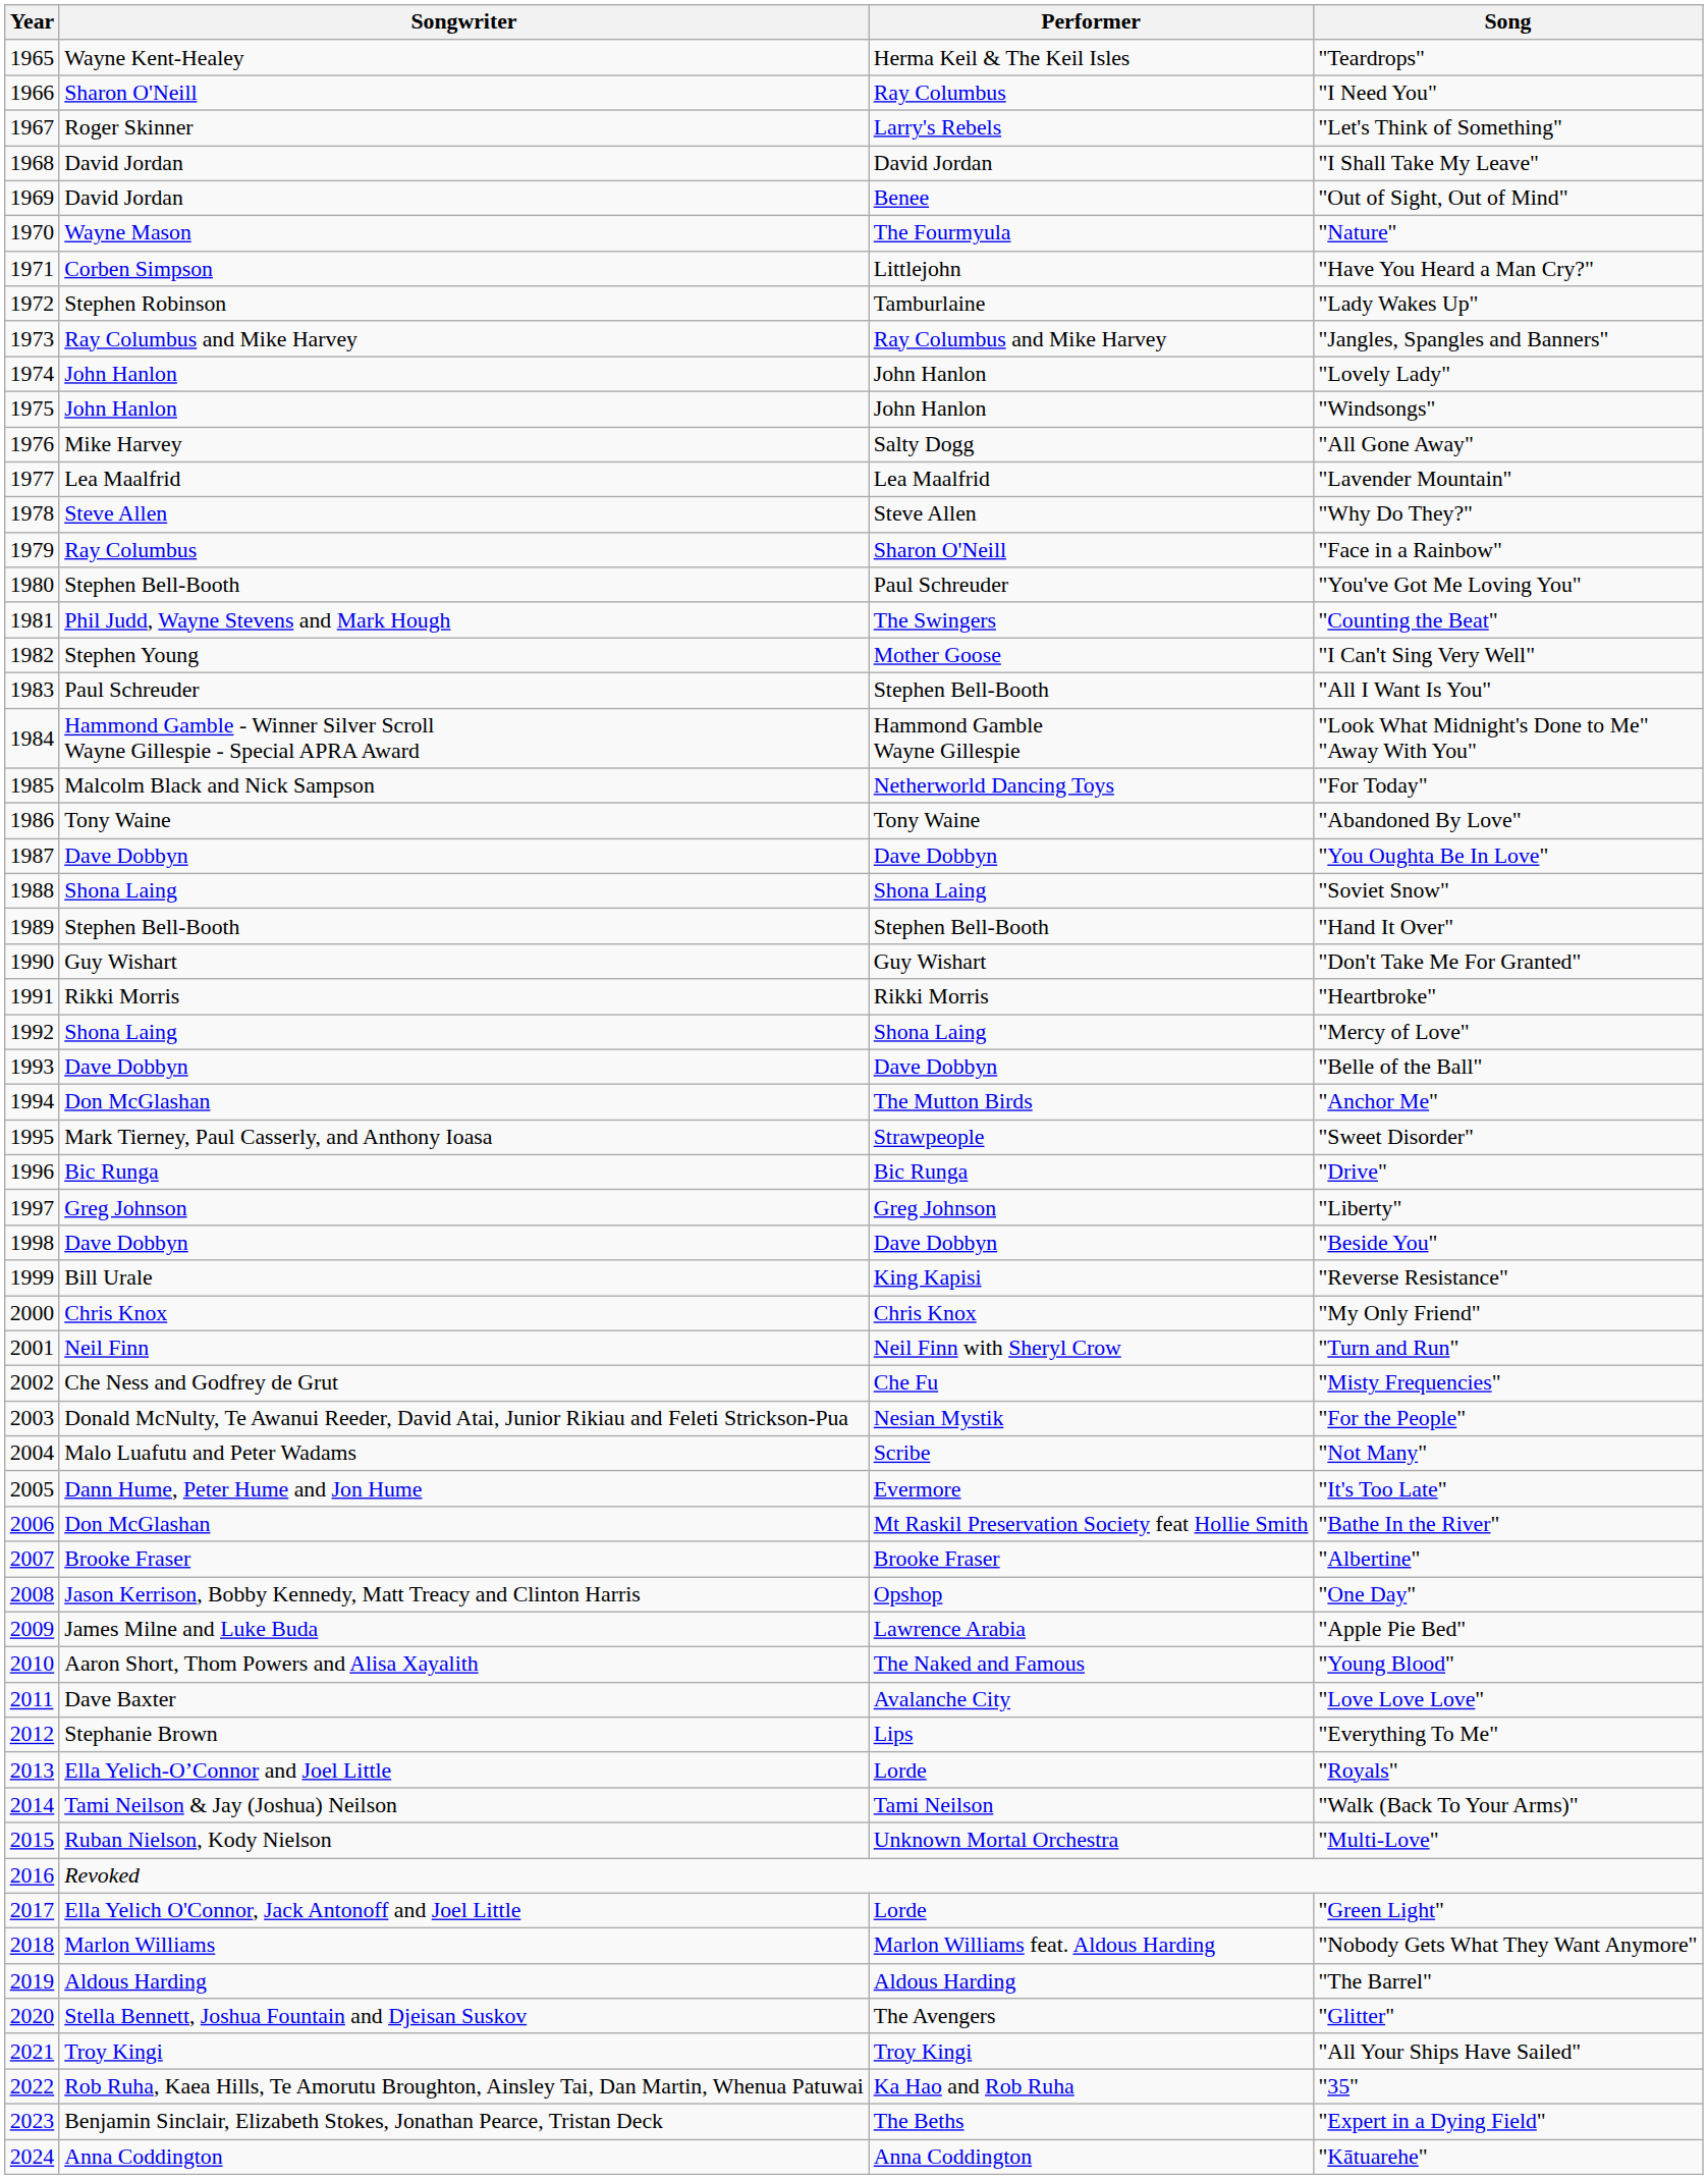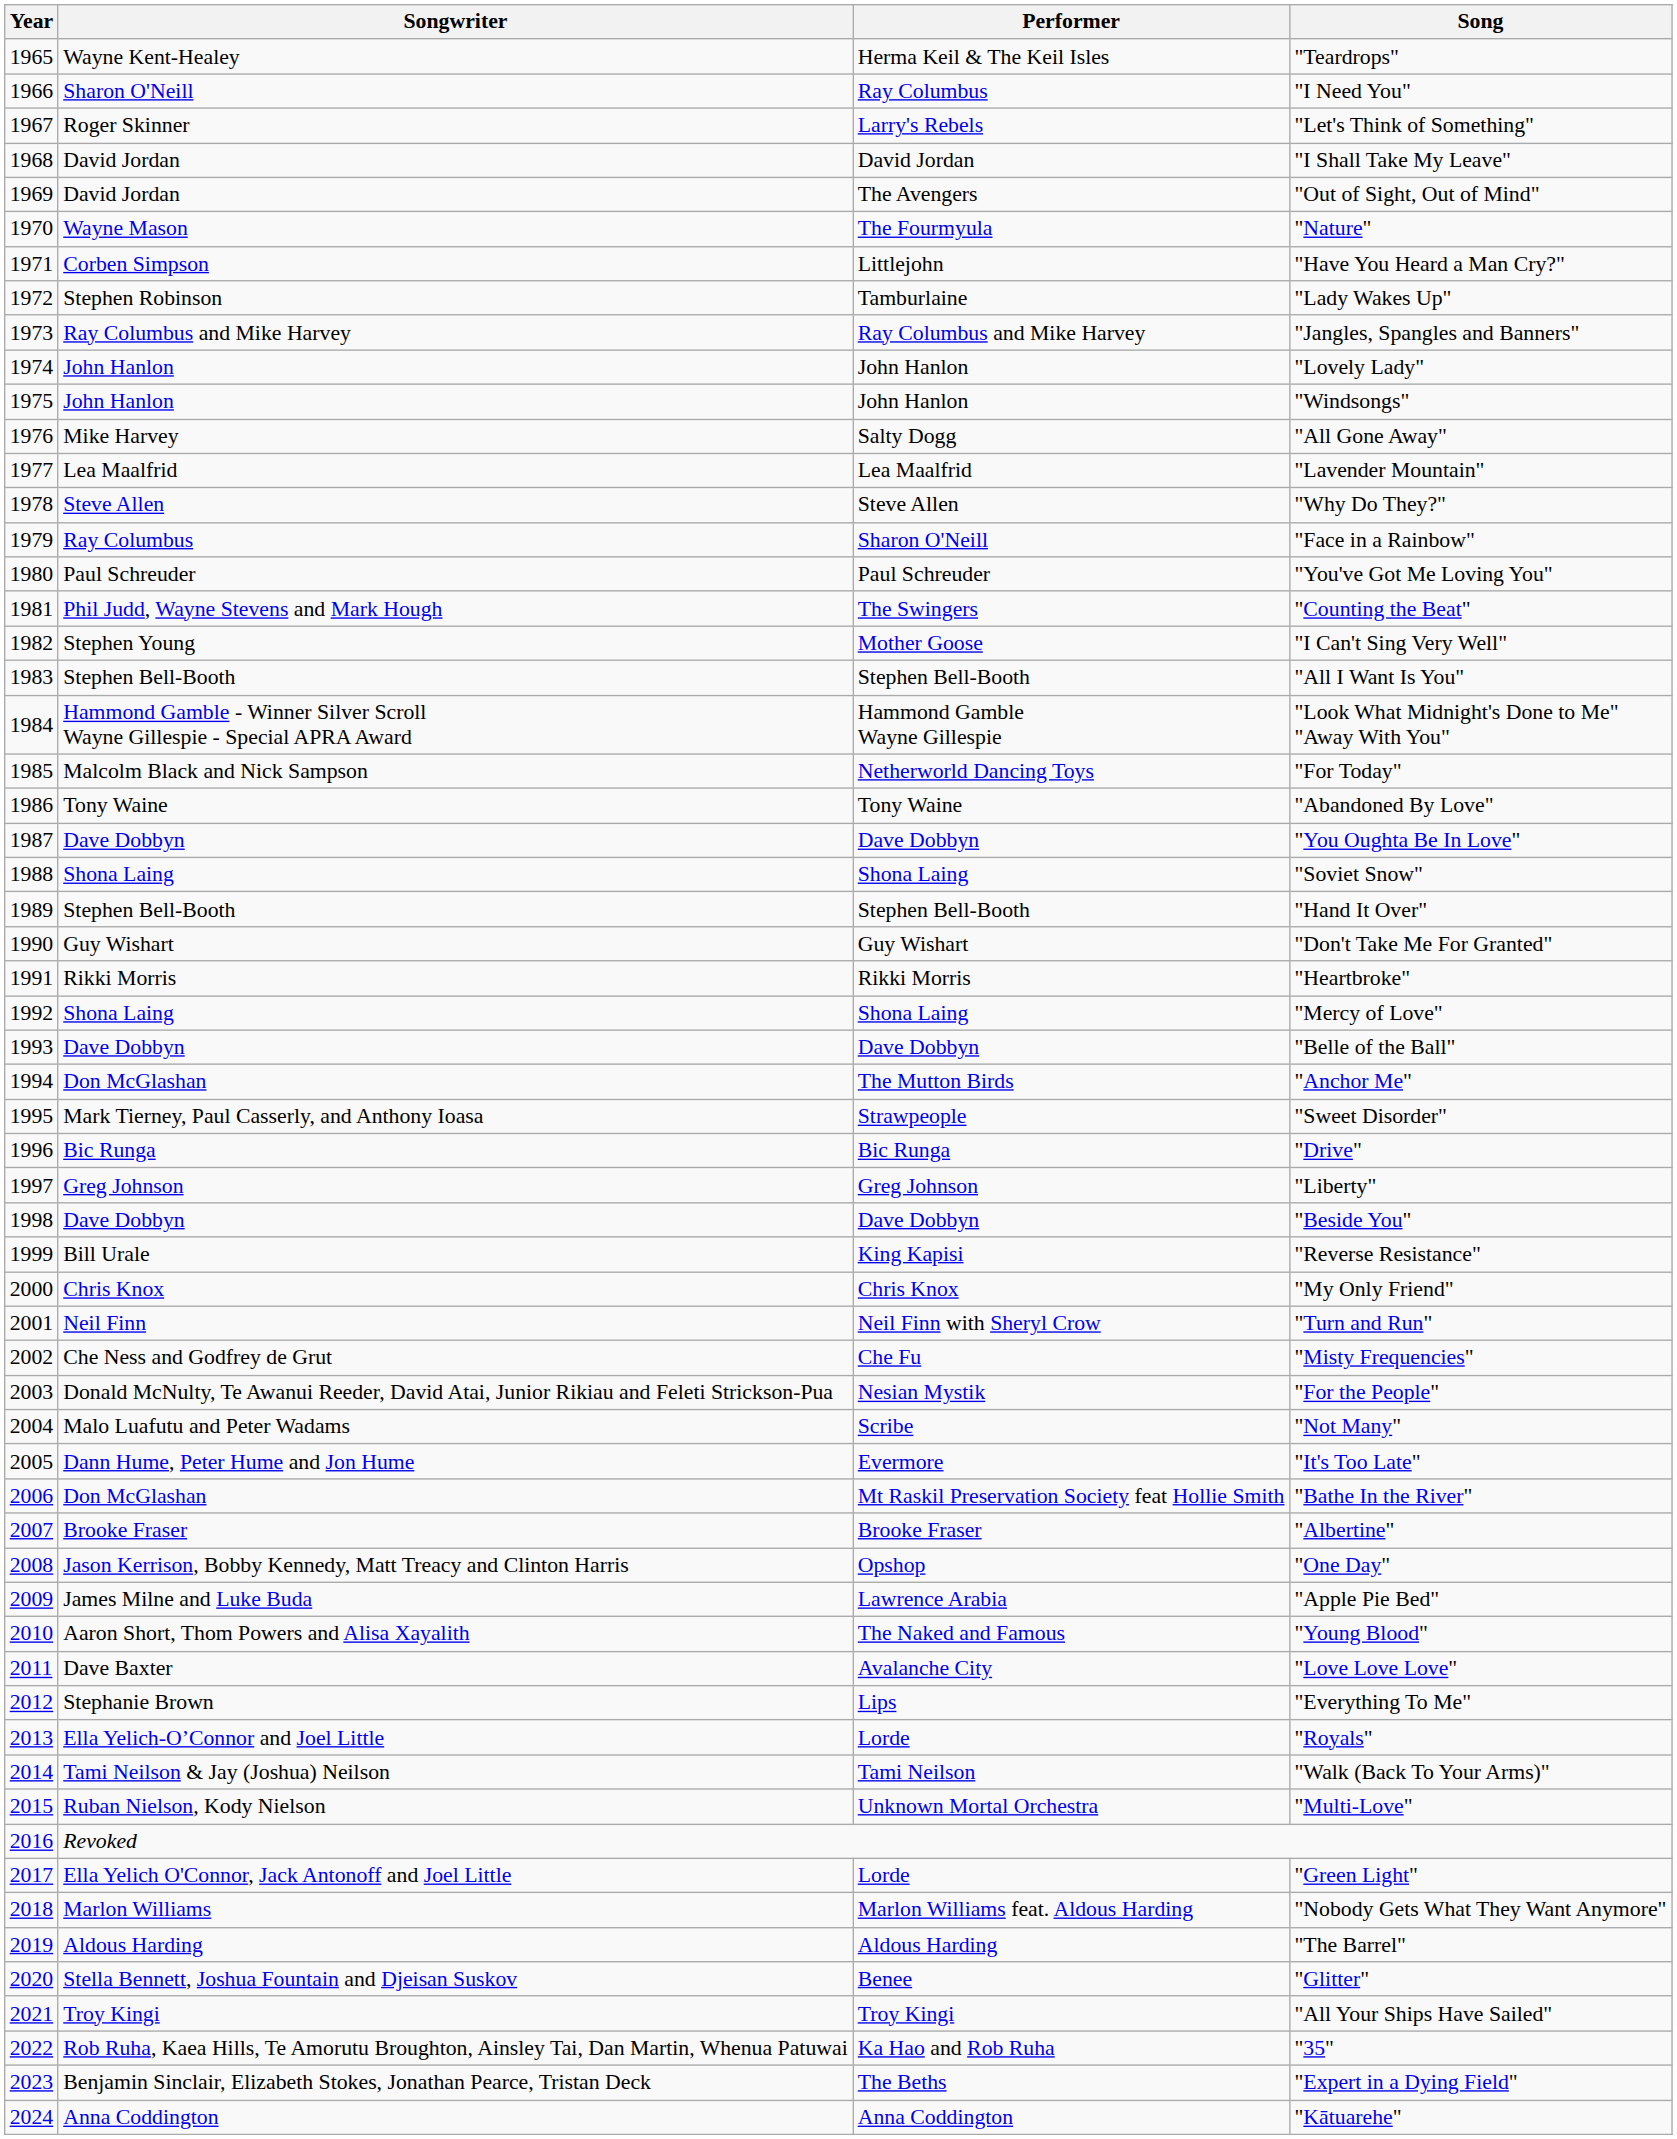"Out of Sight, Out of Mind" | Performer: Benee -> The Avengers
"You've Got Me Loving You" | Songwriter: Stephen Bell-Booth -> Paul Schreuder
"All I Want Is You" | Songwriter: Paul Schreuder -> Stephen Bell-Booth
"Glitter" | Performer: The Avengers -> Benee
